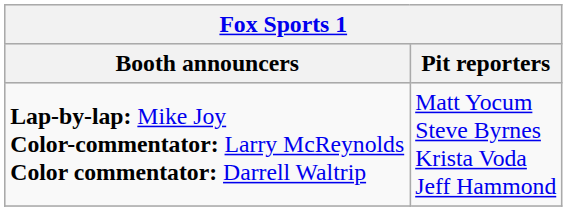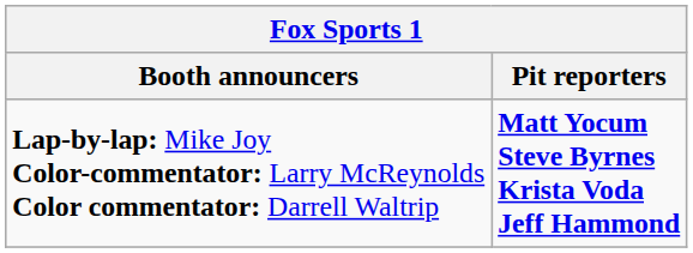row 3 | Pit reporters: normal -> bold
